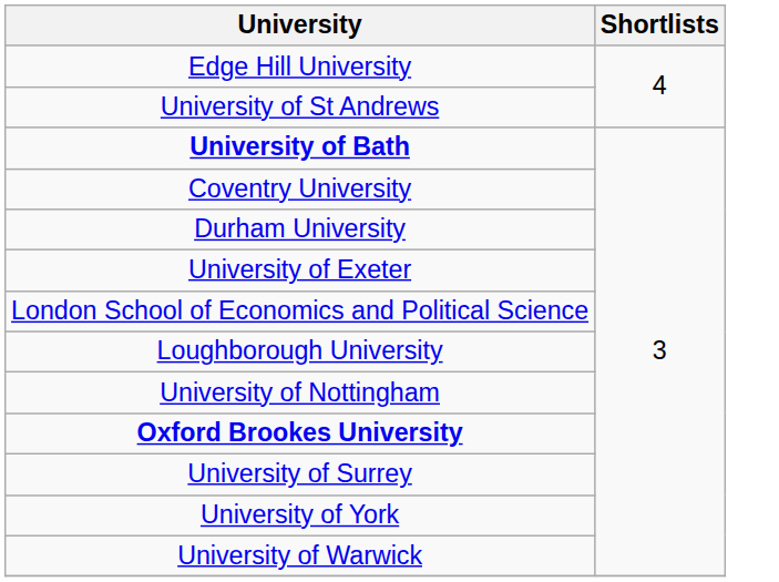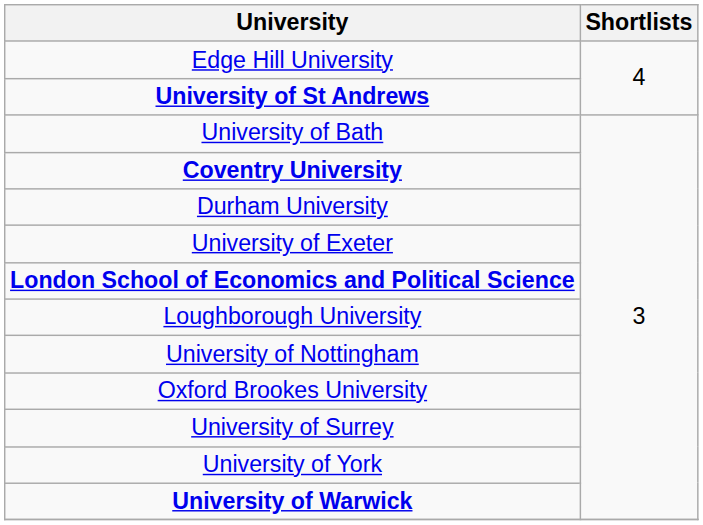University of St Andrews | University: normal -> bold
University of Bath | University: bold -> normal
Coventry University | University: normal -> bold
London School of Economics and Political Science | University: normal -> bold
Oxford Brookes University | University: bold -> normal
University of Warwick | University: normal -> bold
